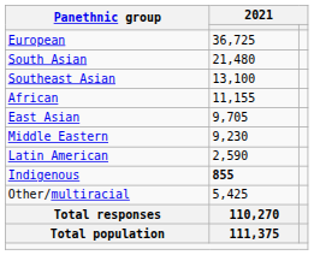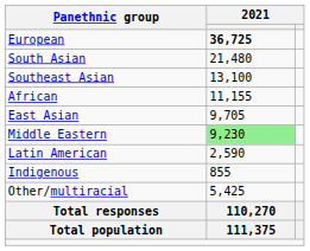European | column 2: normal -> bold
Middle Eastern | column 2: no background -> lightgreen background
Indigenous | column 2: bold -> normal
